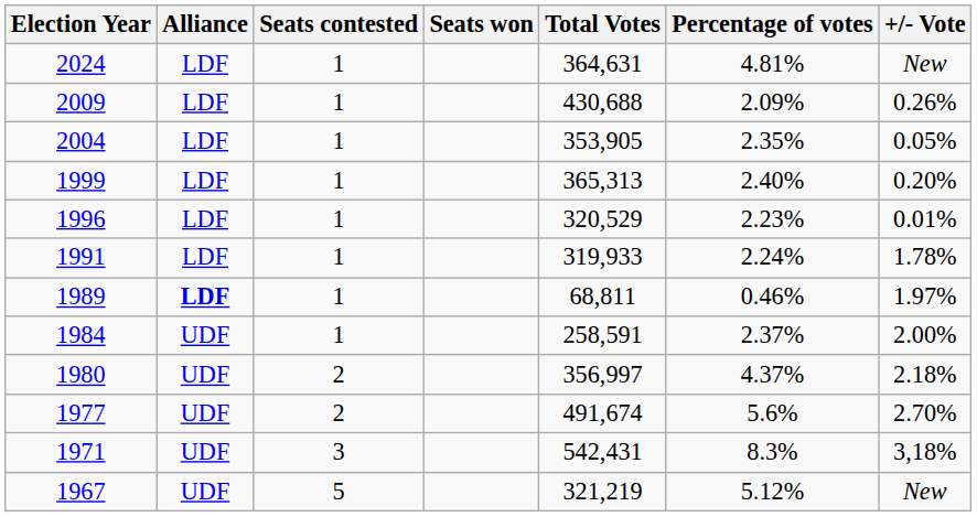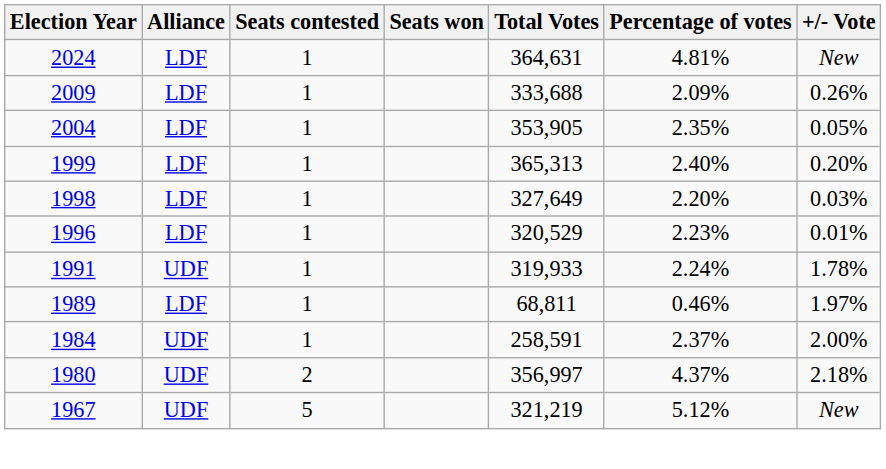2009 | Total Votes: 430,688 -> 333,688
+ row: 1998 | LDF | 1 | 327,649 | 2.20% | 0.03%
1991 | Alliance: LDF -> UDF
1989 | Alliance: bold -> normal
- row: 1977 | UDF | 2 | 491,674 | 5.6% | 2.70%
- row: 1971 | UDF | 3 | 542,431 | 8.3% | 3,18%
